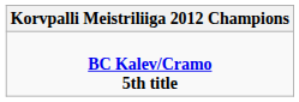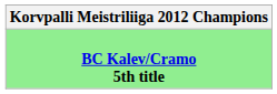row 2 | column 1: no background -> lightgreen background
